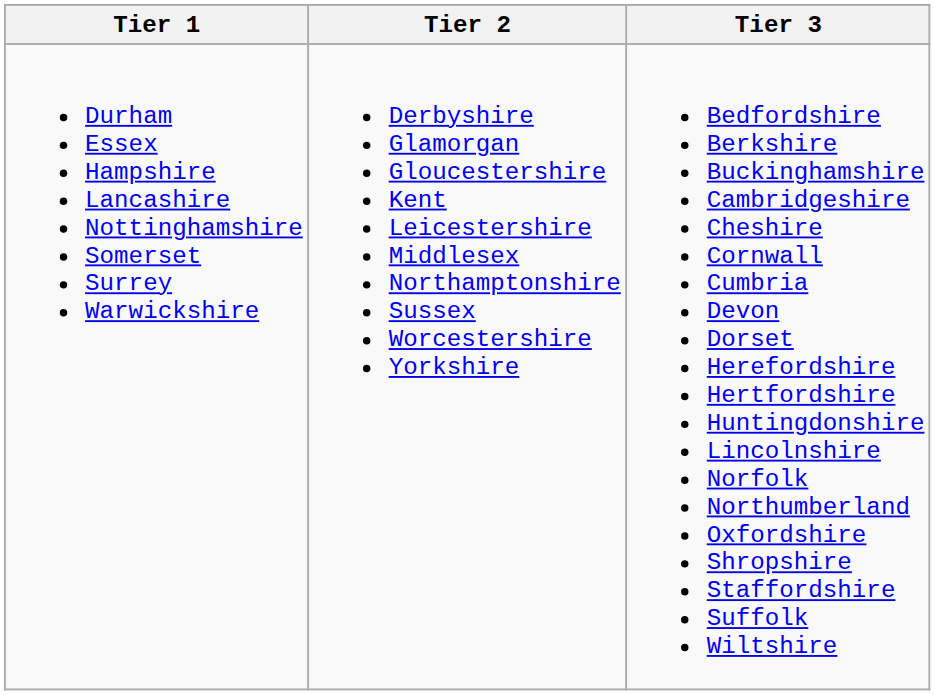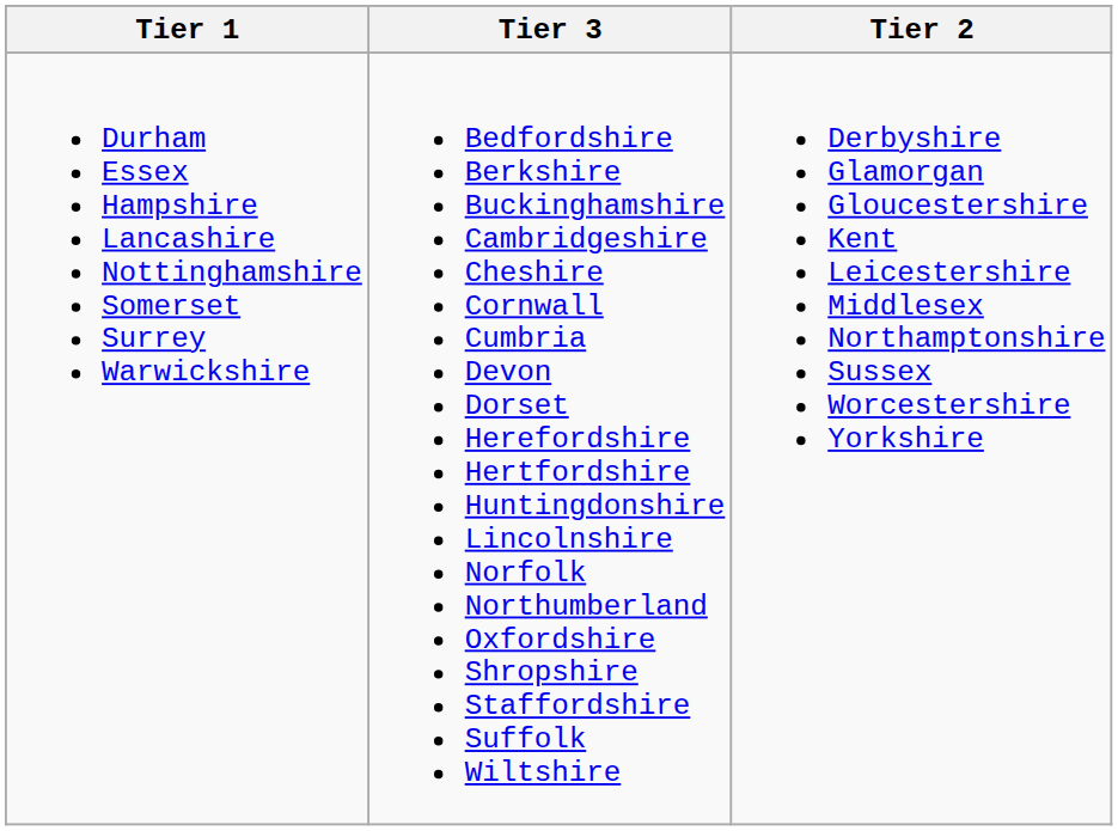columns swapped: Tier 2 <-> Tier 3
